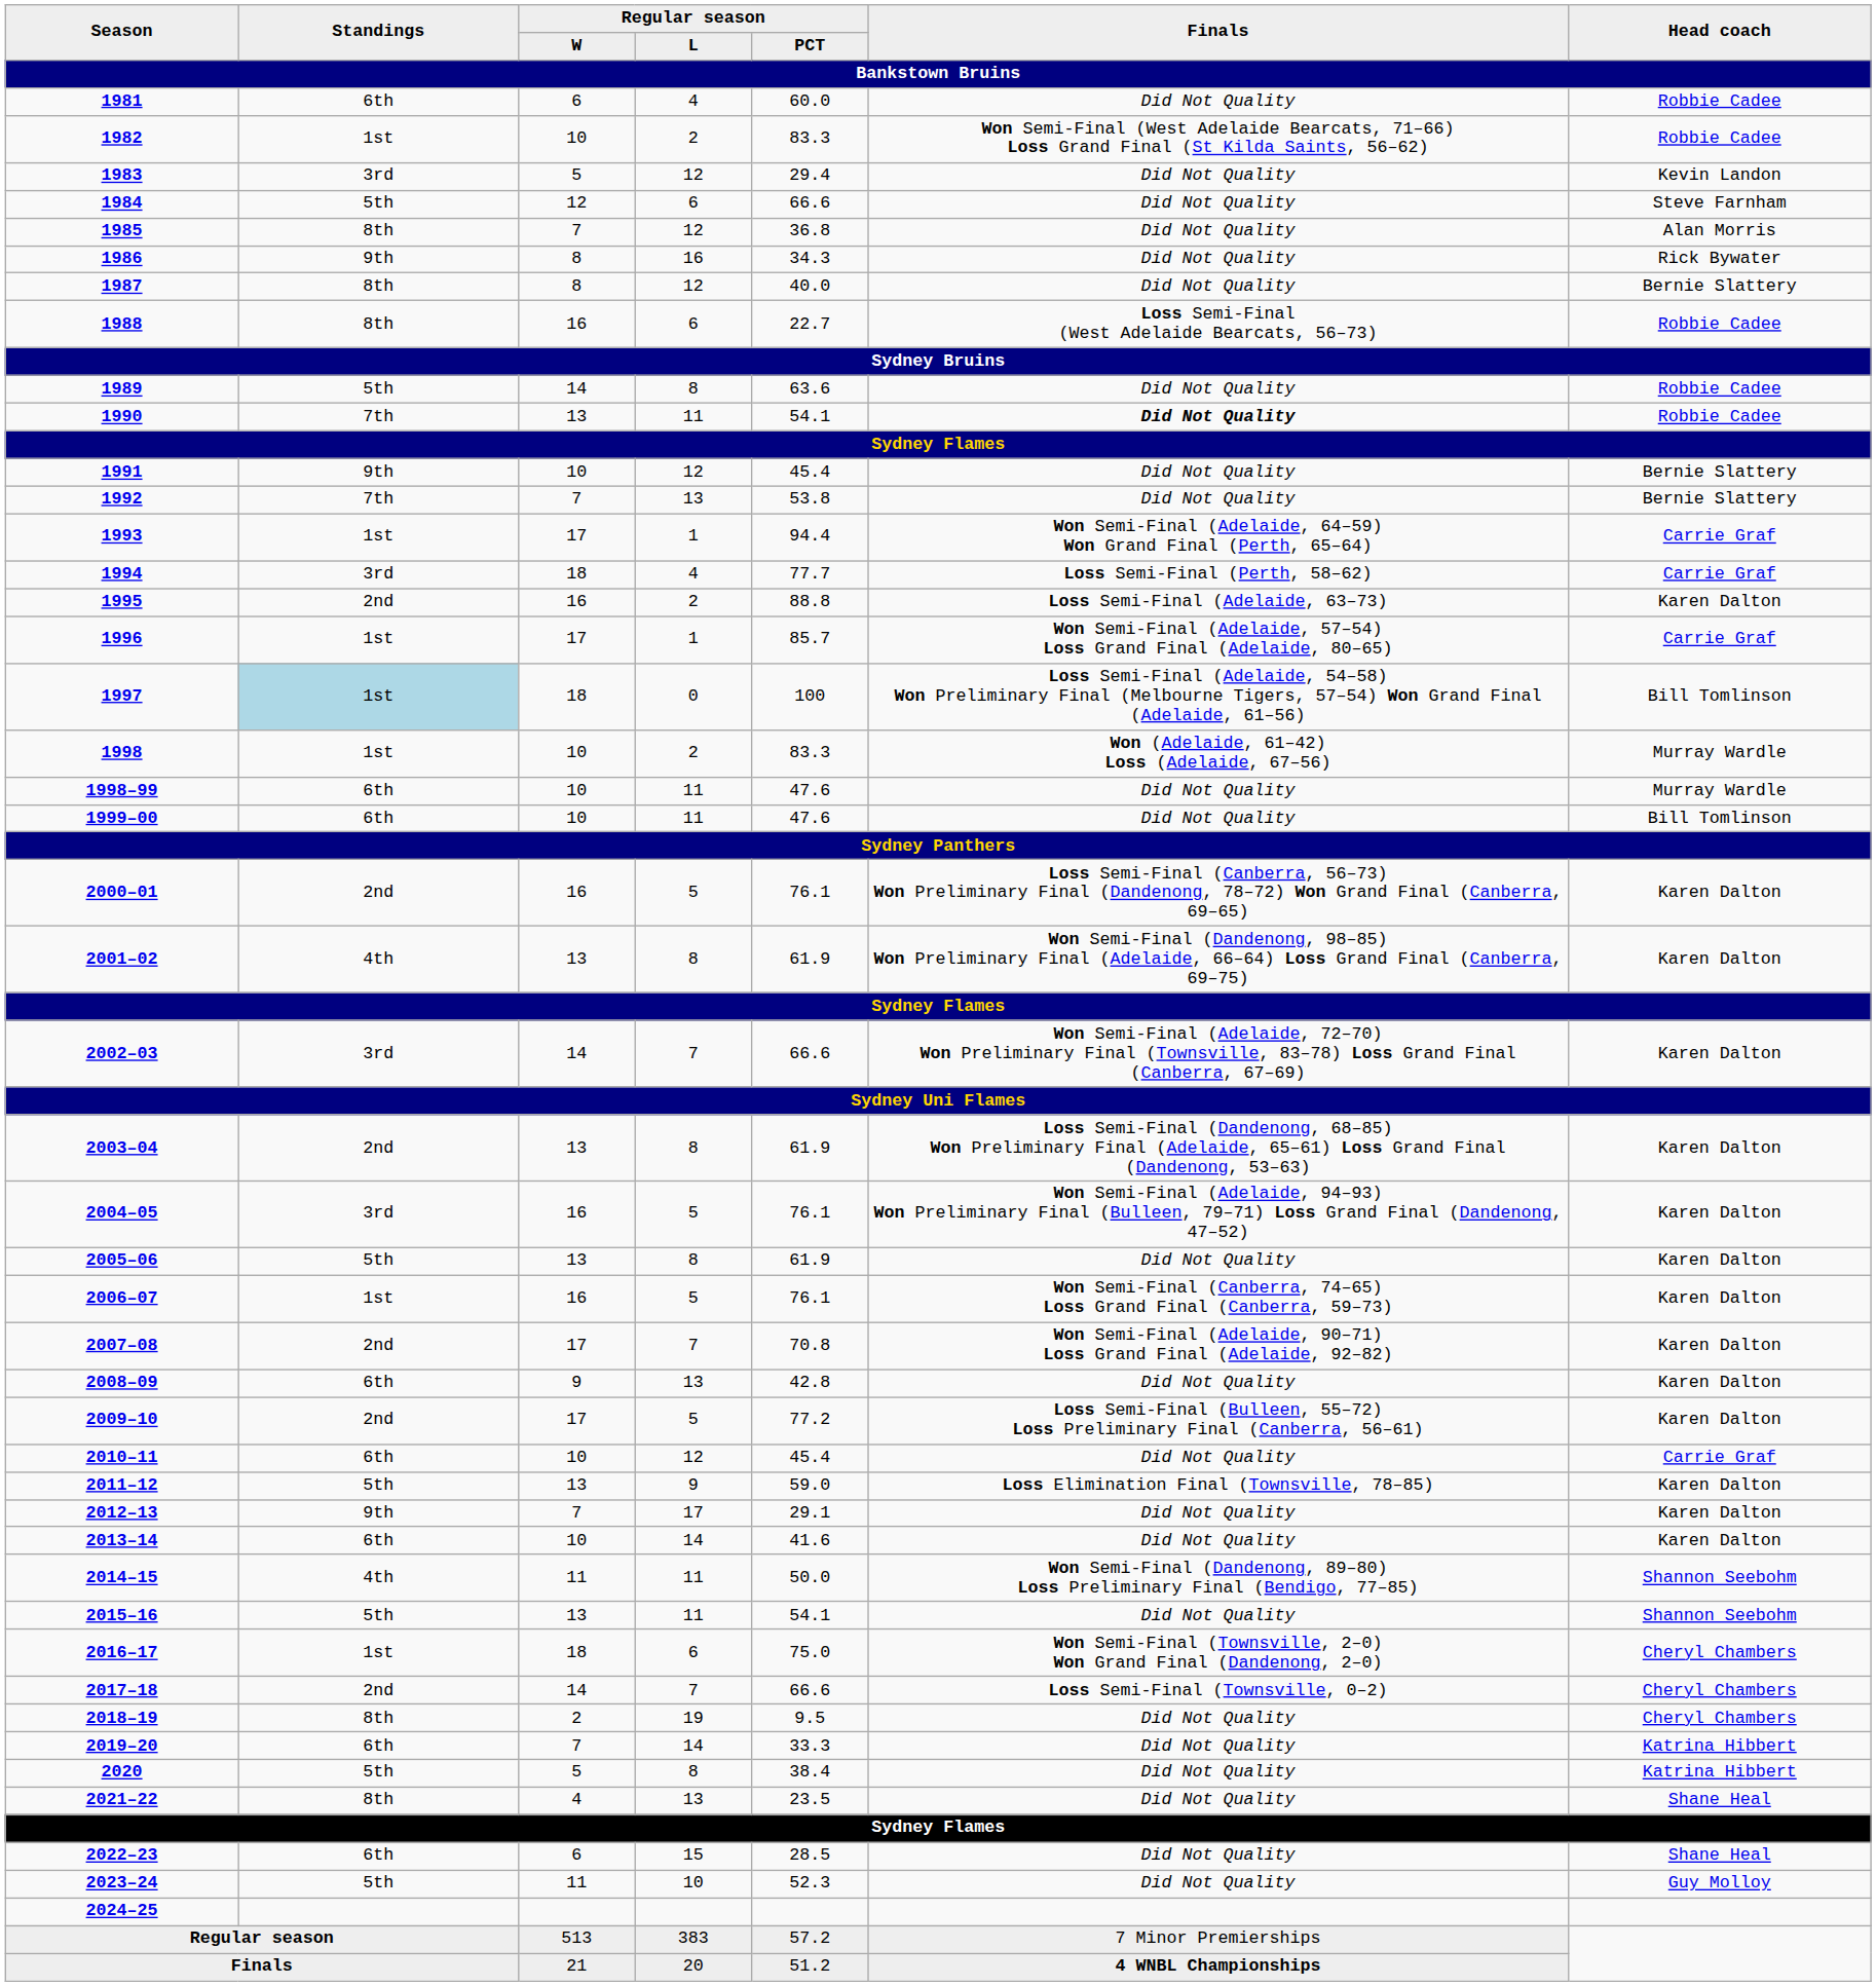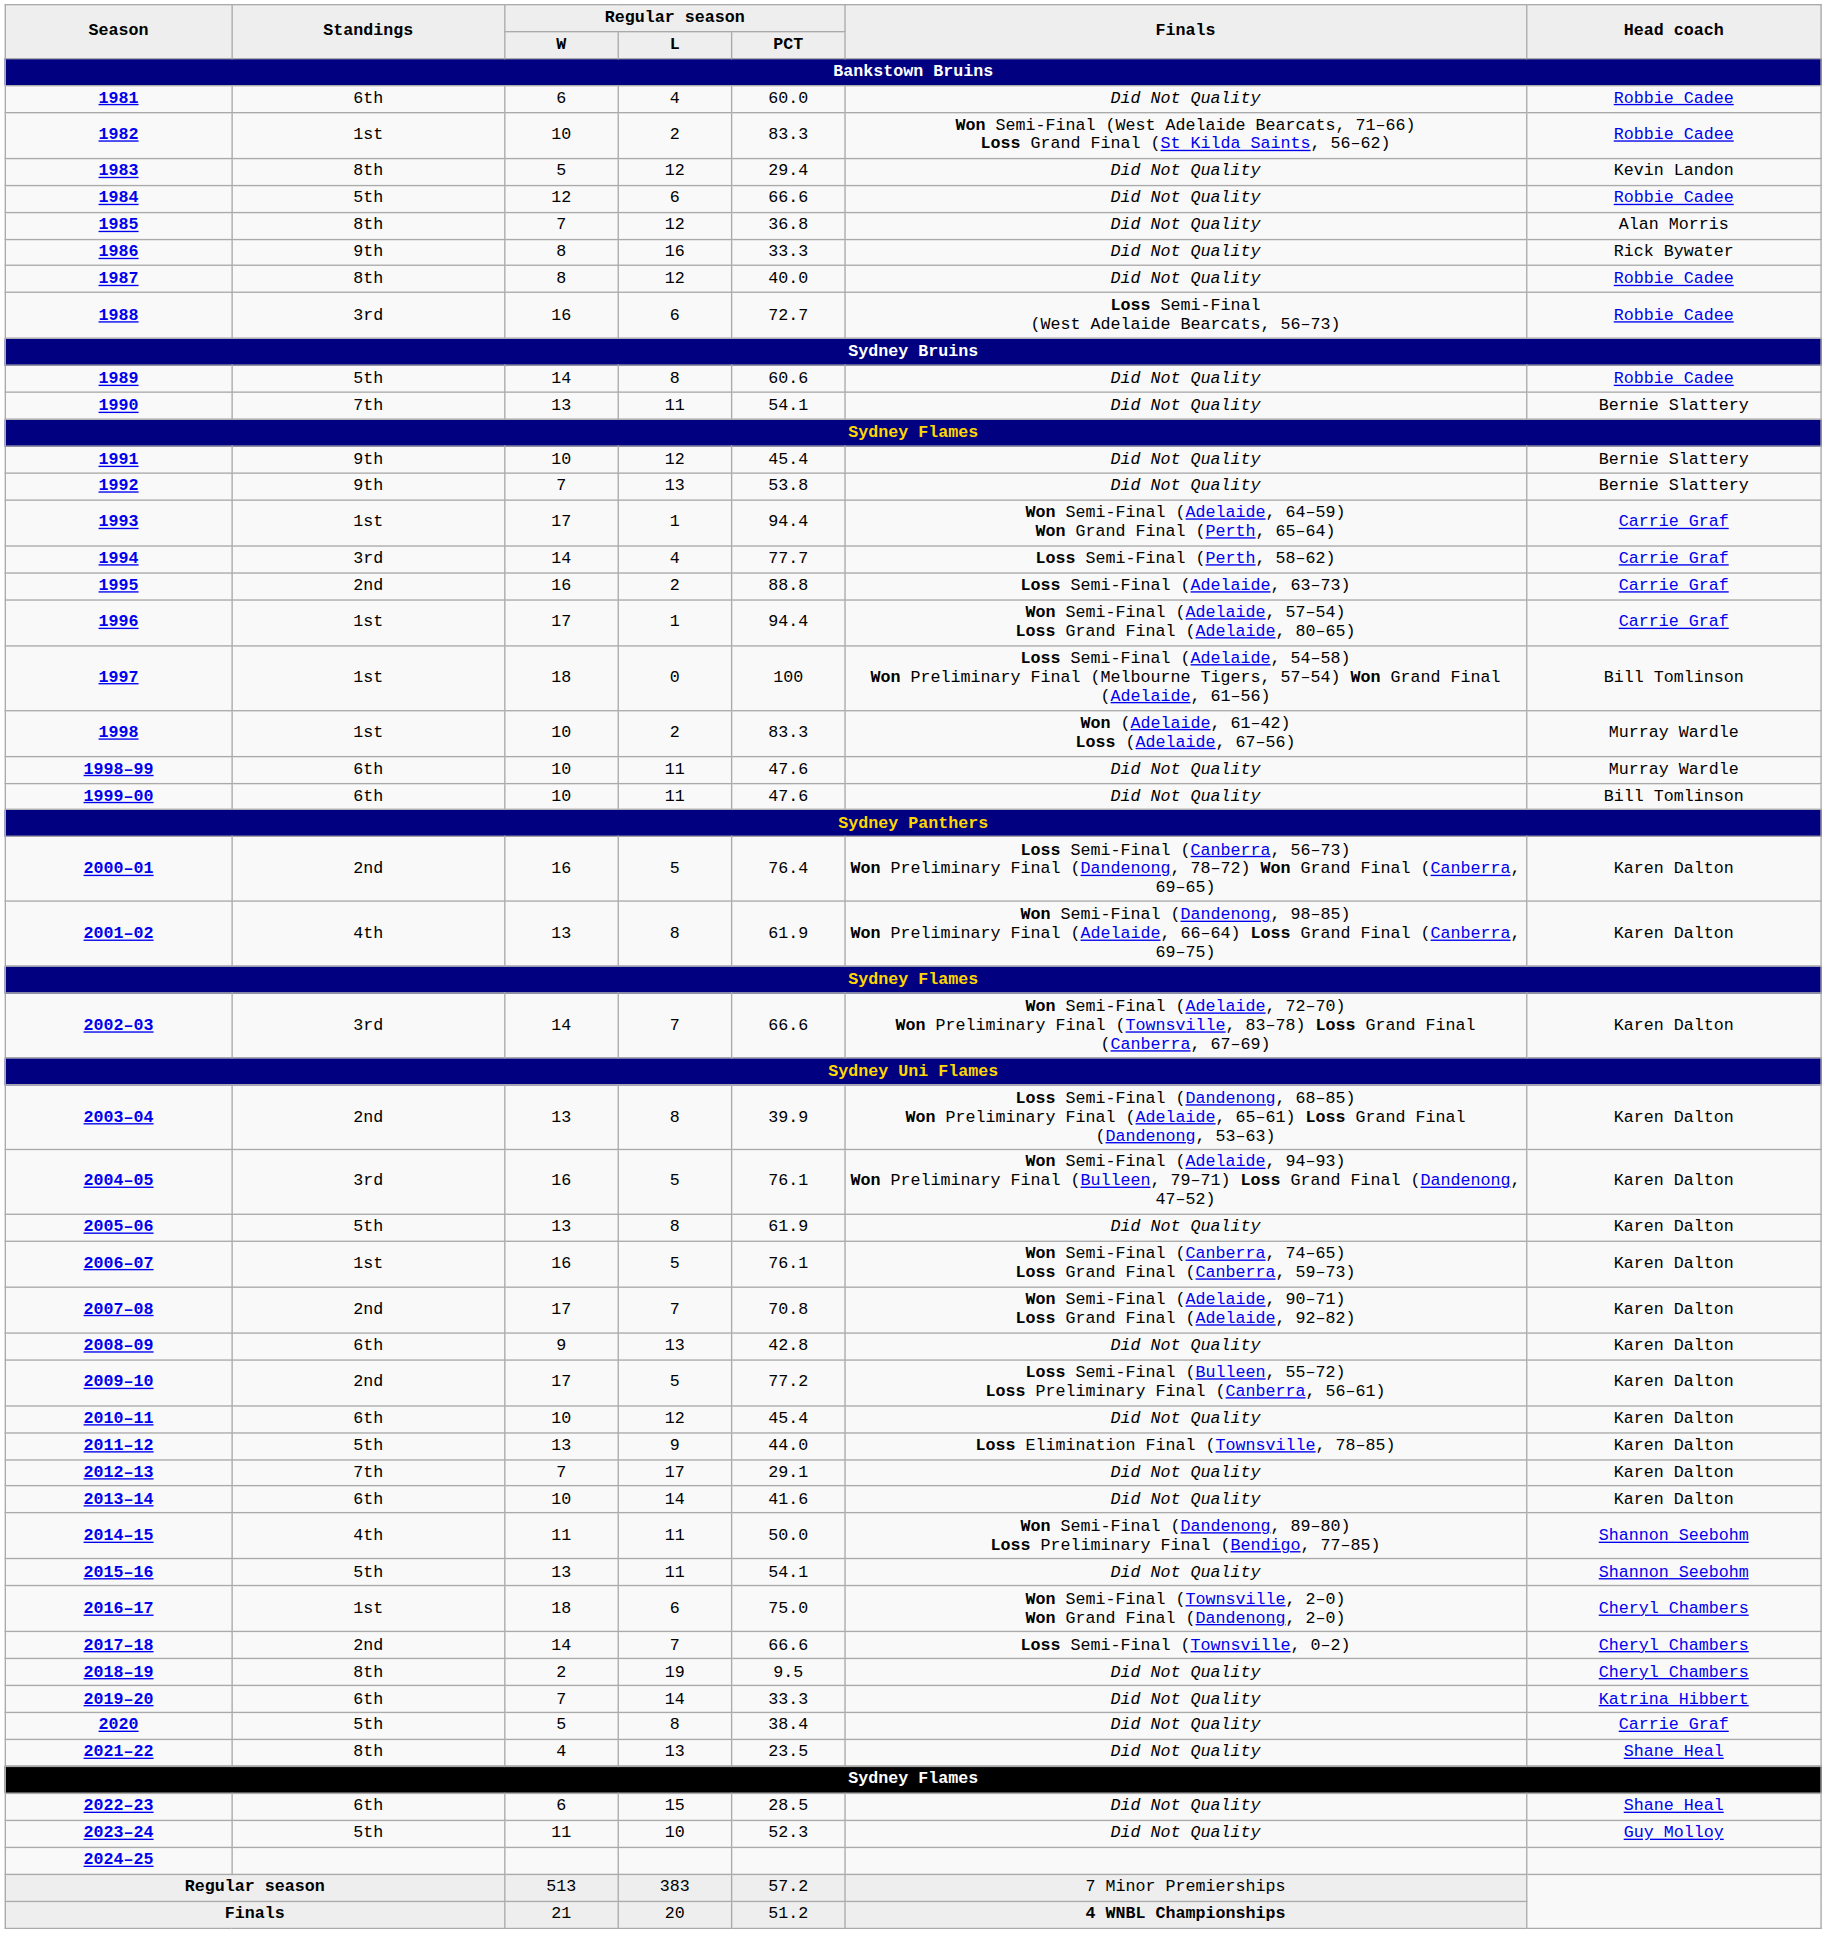1983 | Standings: 3rd -> 8th
1984 | Head coach: Steve Farnham -> Robbie Cadee
1986 | Regular season / PCT: 34.3 -> 33.3
1987 | Head coach: Bernie Slattery -> Robbie Cadee
1988 | Standings: 8th -> 3rd
1988 | Regular season / PCT: 22.7 -> 72.7
1989 | Regular season / PCT: 63.6 -> 60.6
1990 | Finals: bold -> normal
1990 | Head coach: Robbie Cadee -> Bernie Slattery
1992 | Standings: 7th -> 9th
1994 | Regular season / W: 18 -> 14
1995 | Head coach: Karen Dalton -> Carrie Graf
1996 | Regular season / PCT: 85.7 -> 94.4
1997 | Standings: lightblue background -> no background
2000–01 | Regular season / PCT: 76.1 -> 76.4
2003–04 | Regular season / PCT: 61.9 -> 39.9
2010–11 | Head coach: Carrie Graf -> Karen Dalton
2011–12 | Regular season / PCT: 59.0 -> 44.0
2012–13 | Standings: 9th -> 7th
2020 | Head coach: Katrina Hibbert -> Carrie Graf
